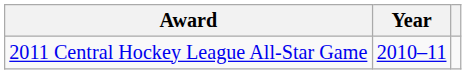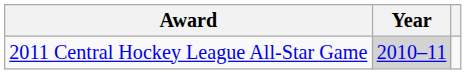row 2 | Year: no background -> lightgrey background
